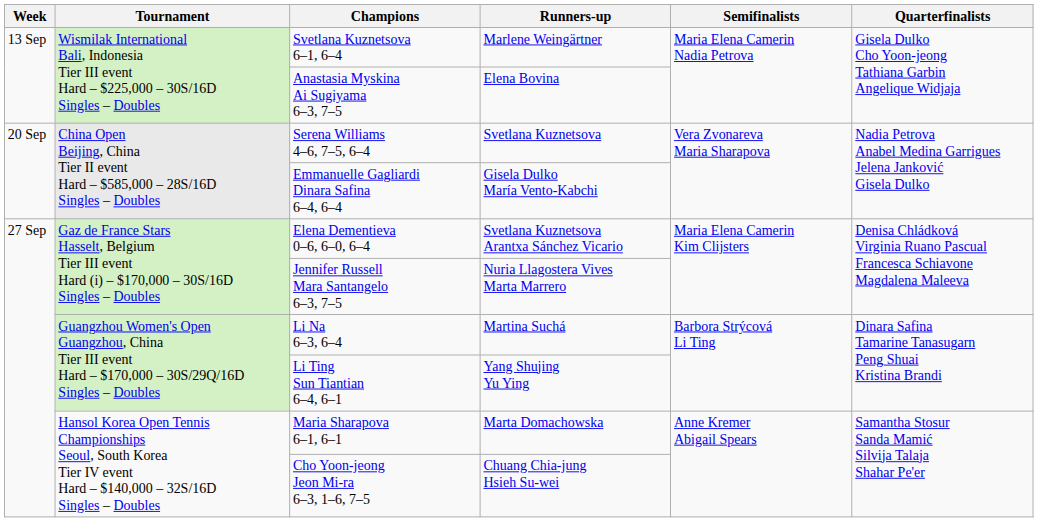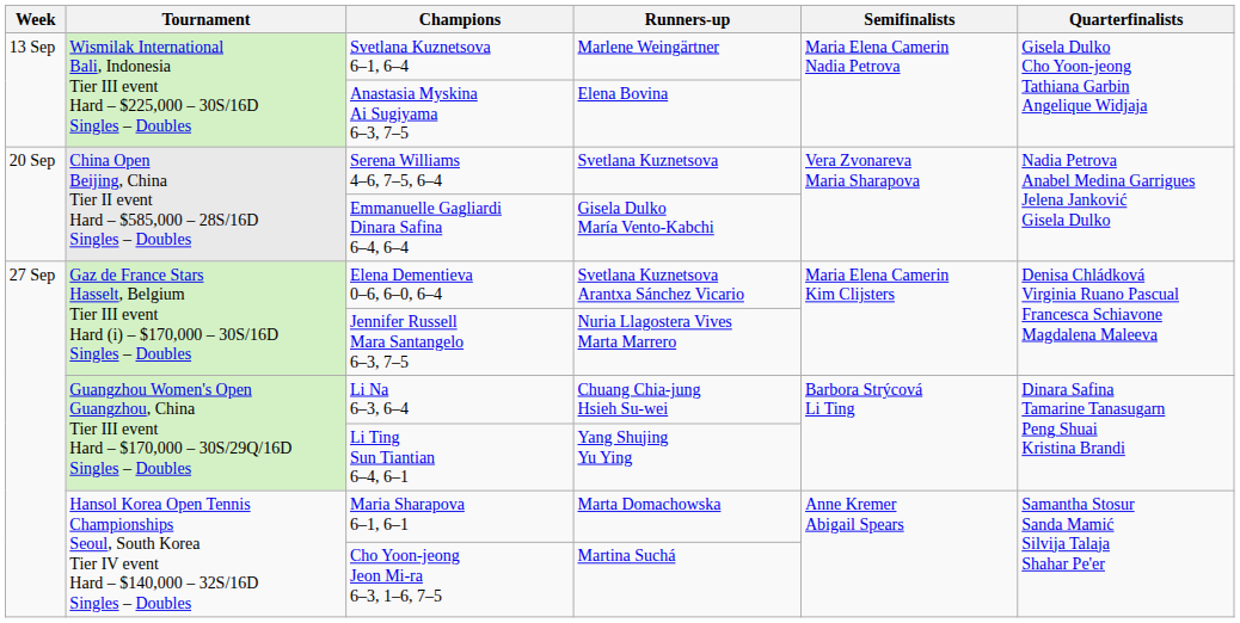Li Na 6–3, 6–4 | Runners-up: Martina Suchá -> Chuang Chia-jung Hsieh Su-wei
Cho Yoon-jeong Jeon Mi-ra 6–3, 1–6, 7–5 | Runners-up: Chuang Chia-jung Hsieh Su-wei -> Martina Suchá
